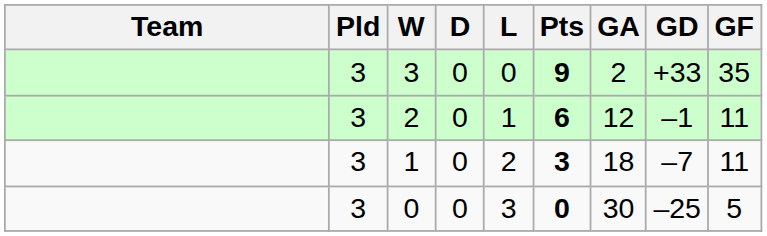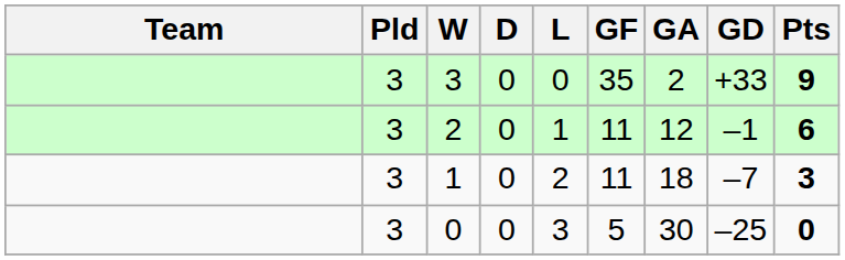columns swapped: GF <-> Pts
